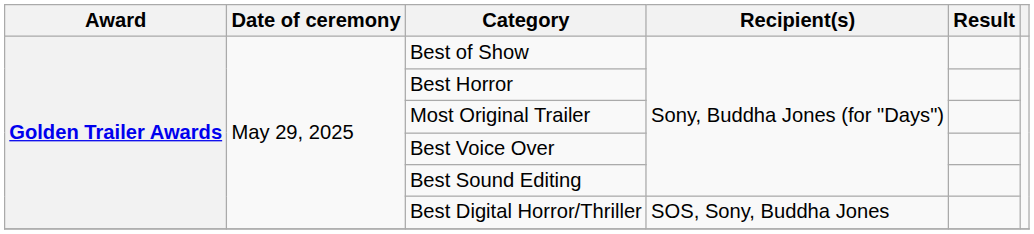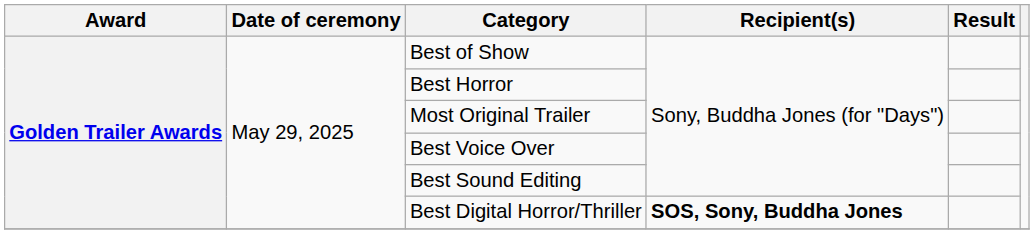Best Digital Horror/Thriller | Recipient(s): normal -> bold
